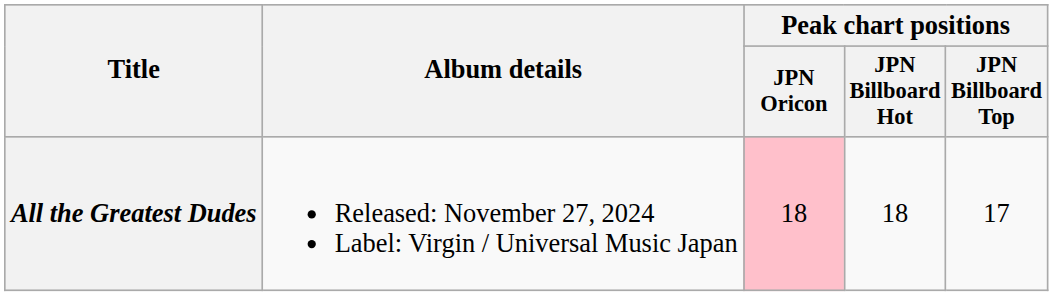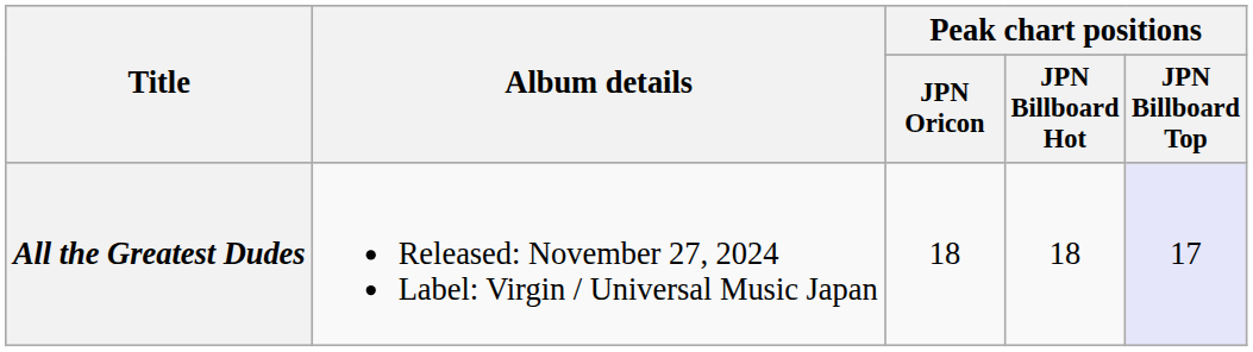row 3 | Peak chart positions / JPN Oricon: pink background -> no background
row 3 | Peak chart positions / JPN Billboard Top: no background -> lavender background
